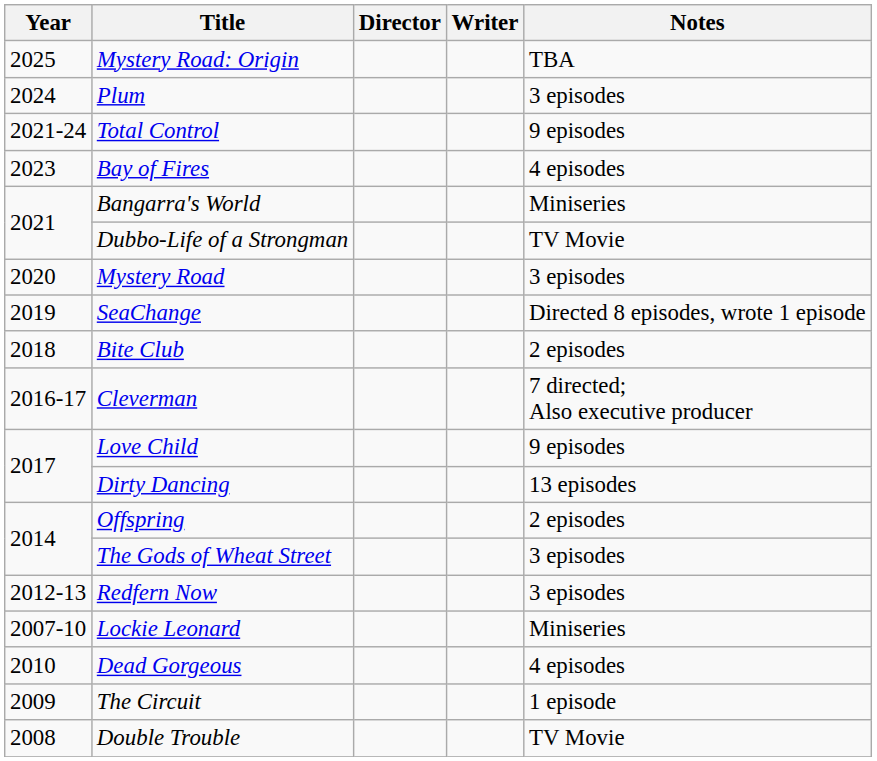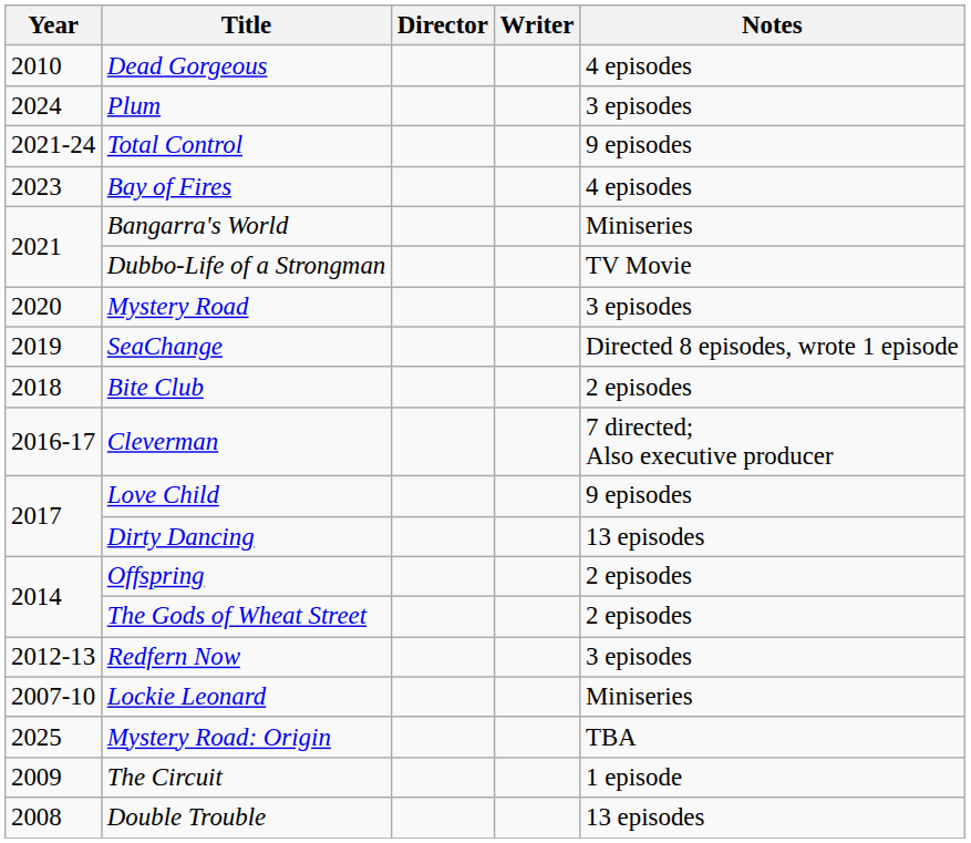rows swapped: Mystery Road: Origin <-> Dead Gorgeous
The Gods of Wheat Street | Notes: 3 episodes -> 2 episodes
Double Trouble | Notes: TV Movie -> 13 episodes
